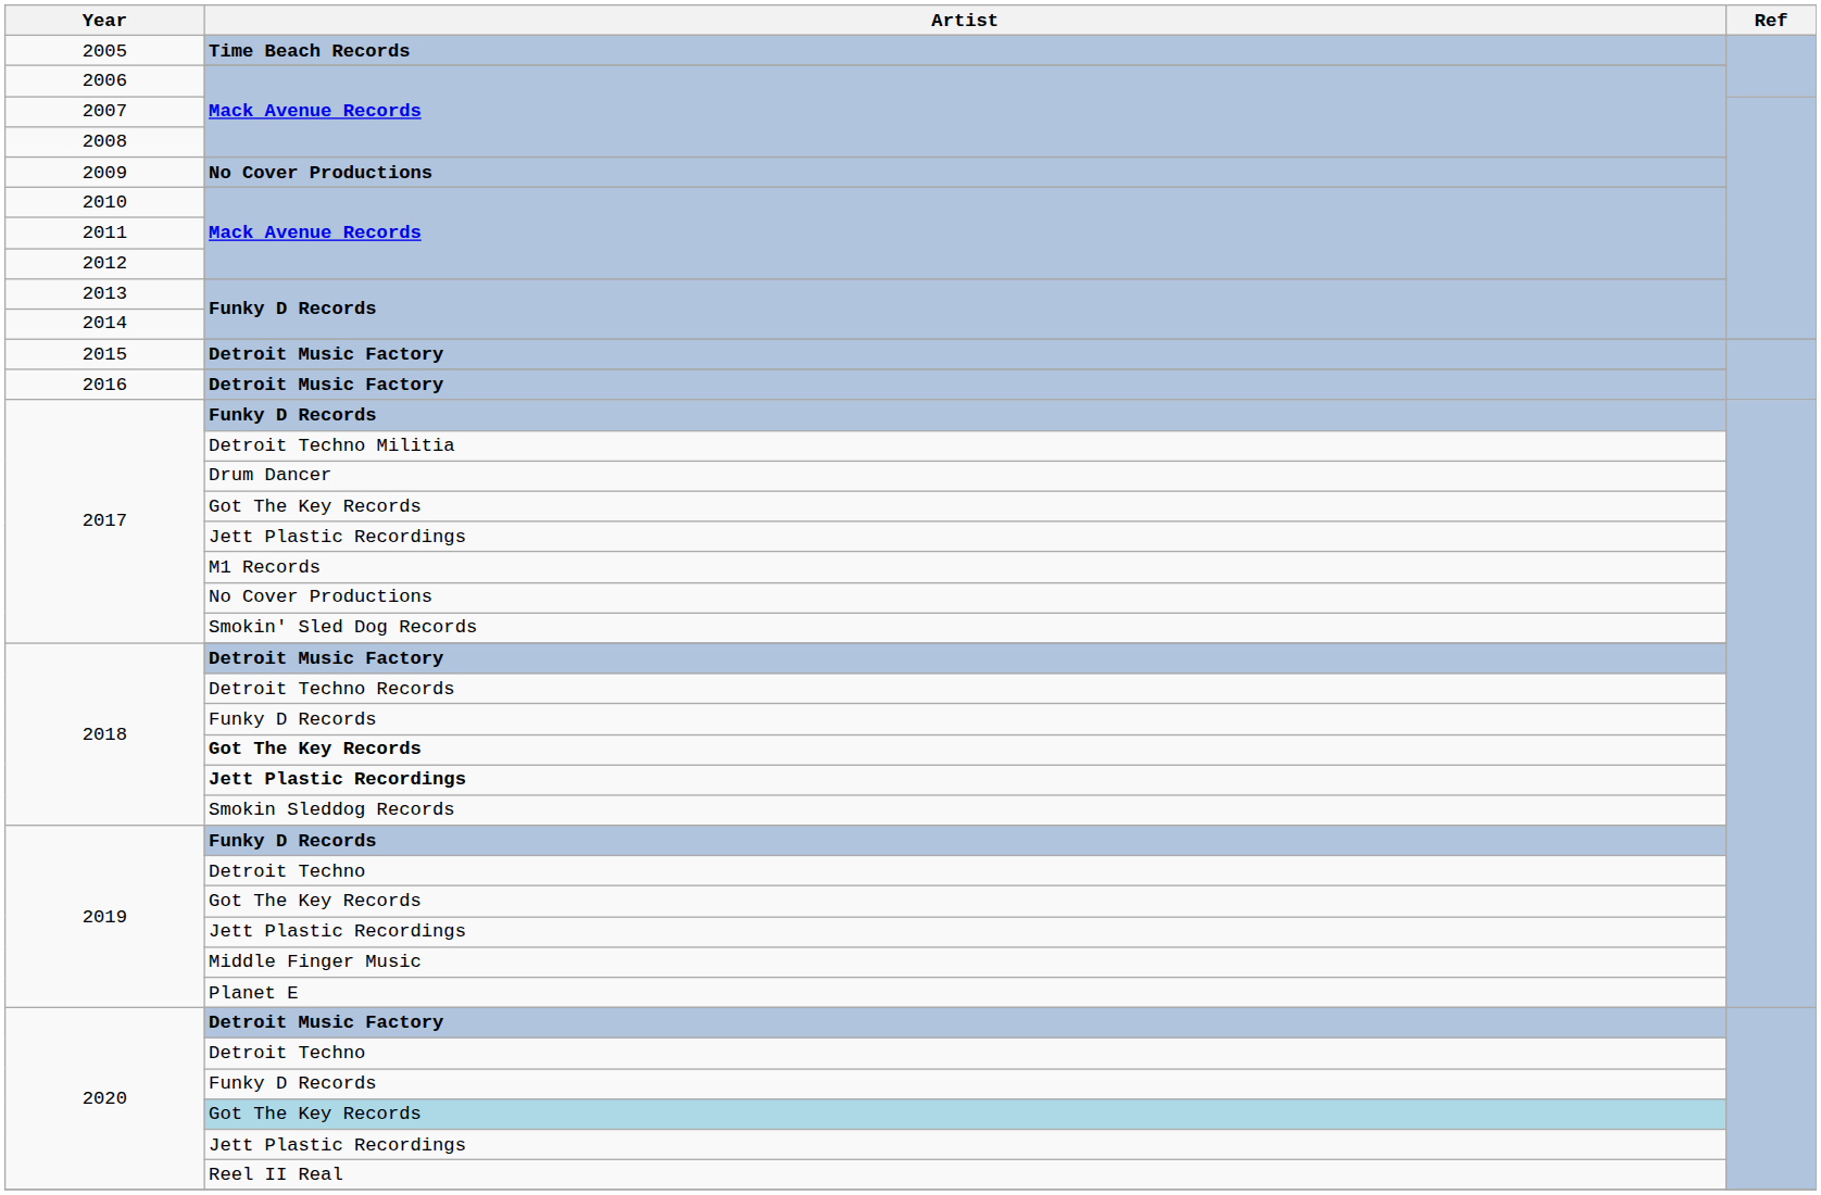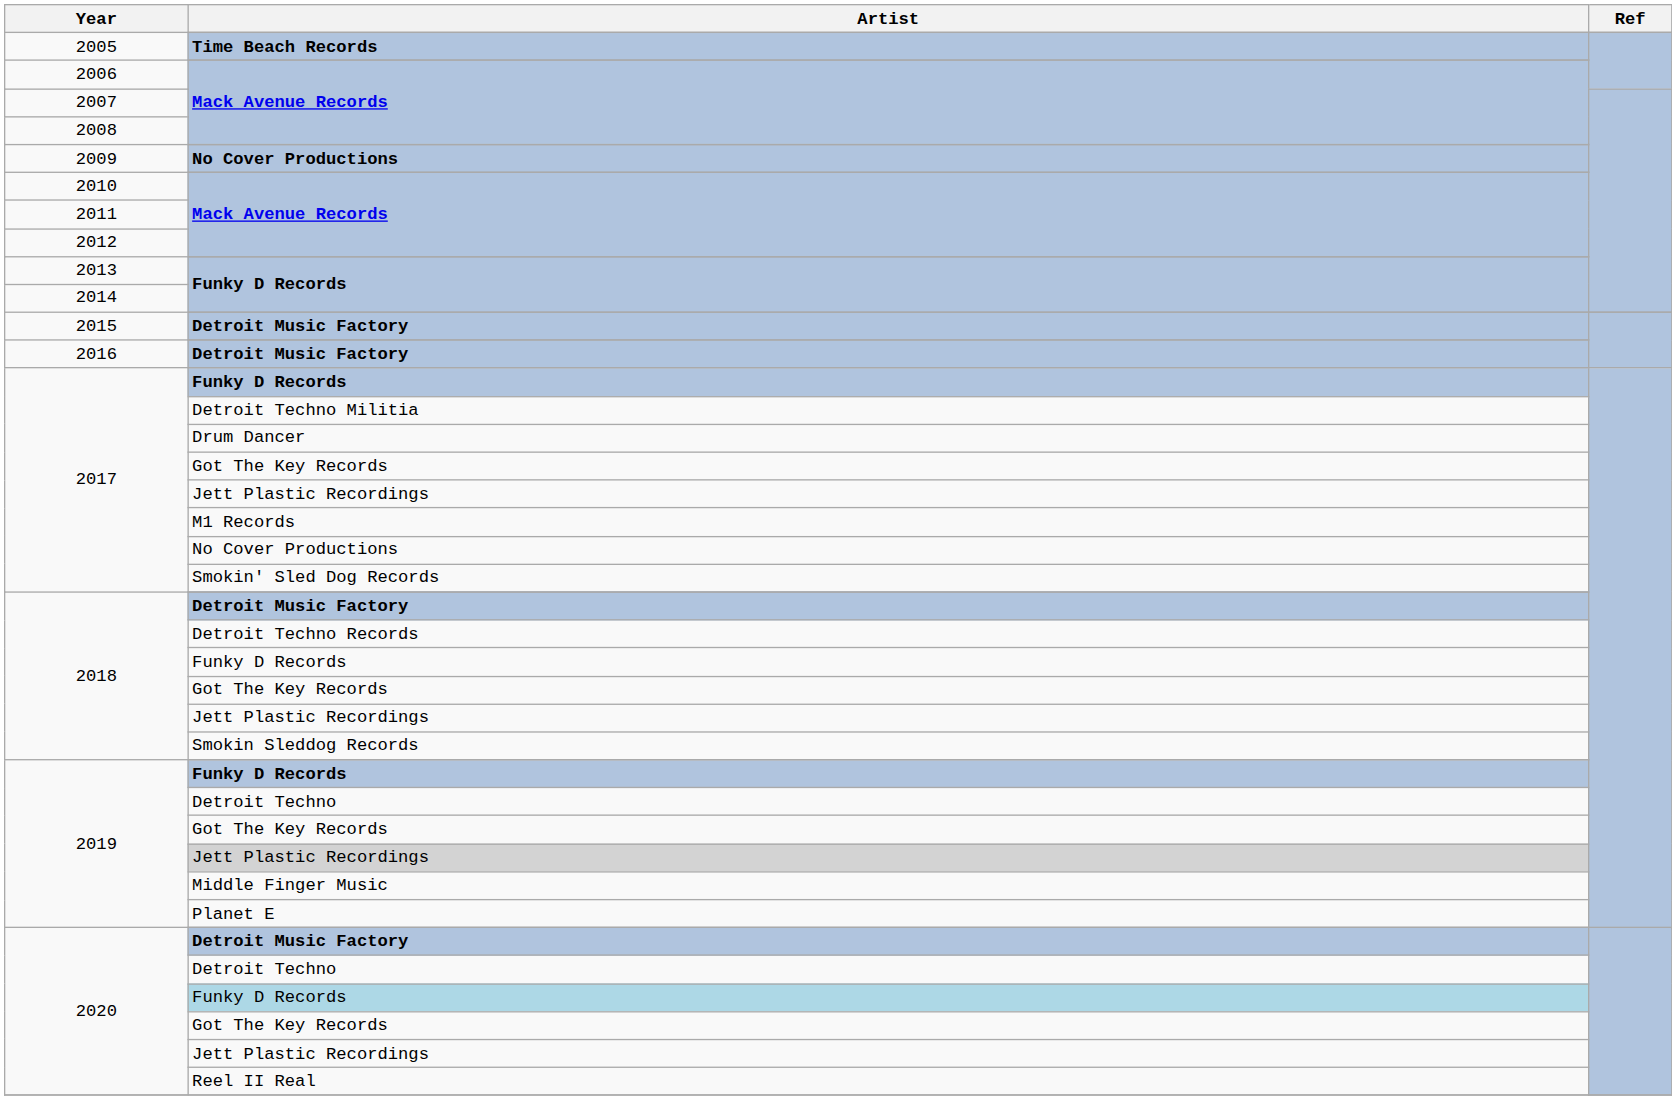2018 / Got The Key Records | Artist: bold -> normal
2018 / Jett Plastic Recordings | Artist: bold -> normal
2019 / Jett Plastic Recordings | Artist: no background -> lightgrey background
2020 / Funky D Records | Artist: no background -> lightblue background
2020 / Got The Key Records | Artist: lightblue background -> no background
